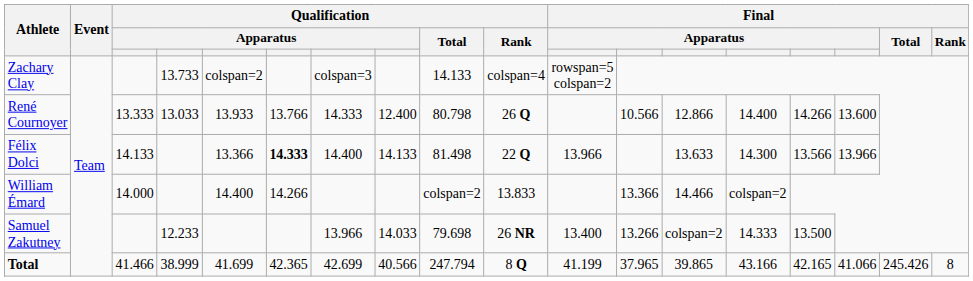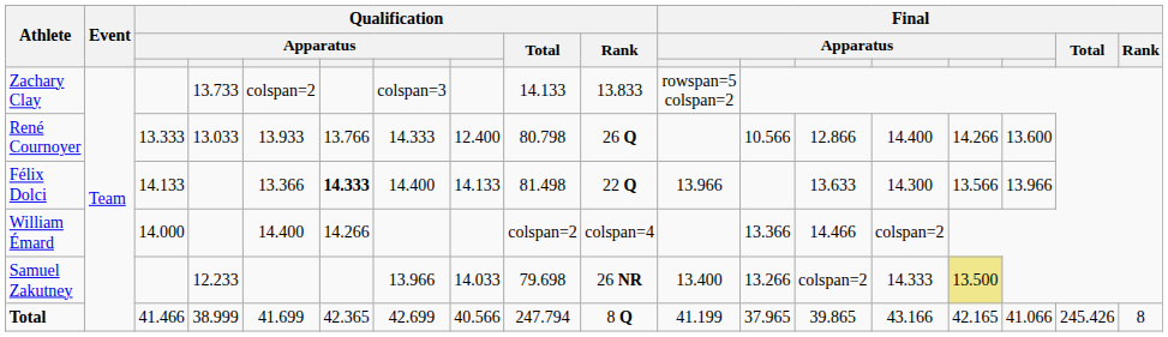Zachary Clay | Qualification / Rank: colspan=4 -> 13.833
William Émard | Qualification / Rank: 13.833 -> colspan=4
Samuel Zakutney | column 15: no background -> khaki background
